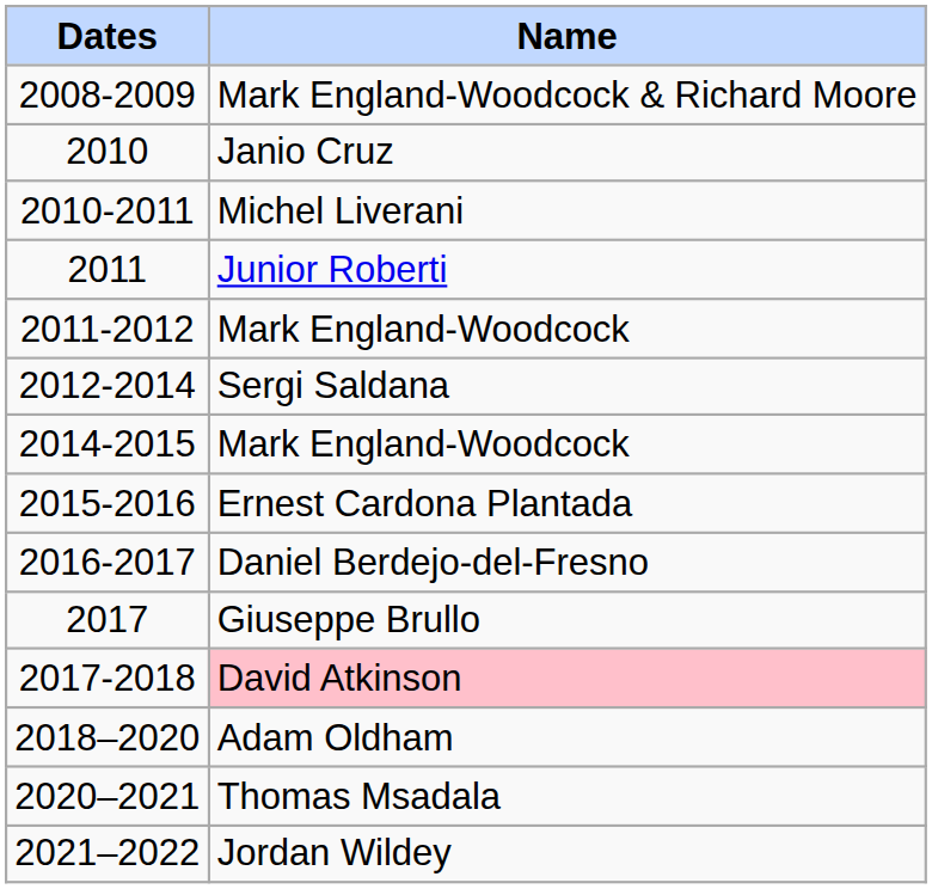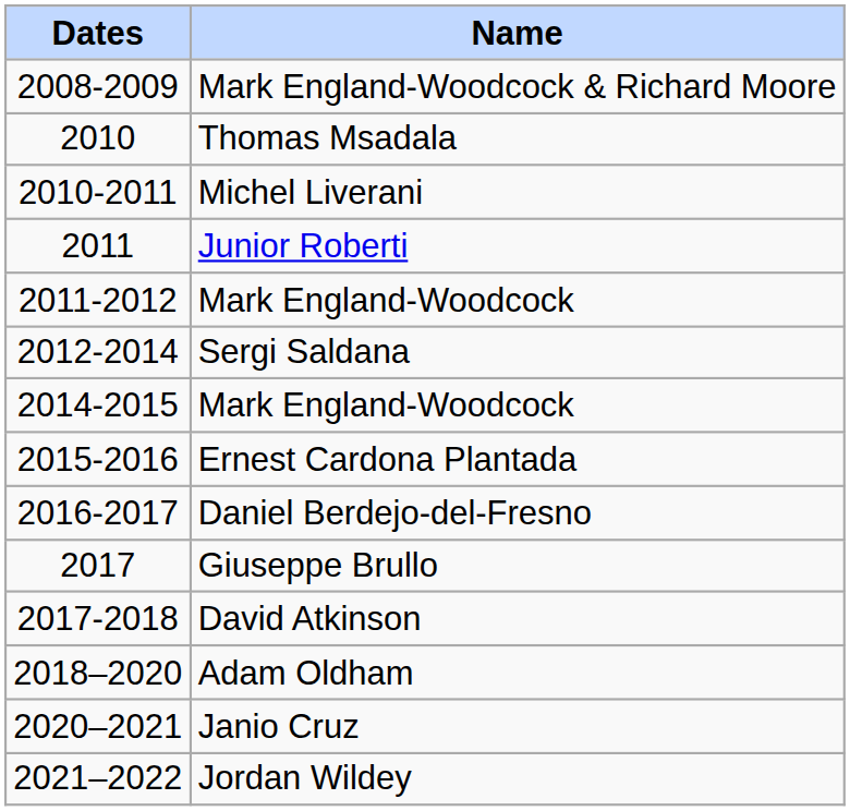row 3 | Name: Janio Cruz -> Thomas Msadala
row 12 | Name: pink background -> no background
row 14 | Name: Thomas Msadala -> Janio Cruz
